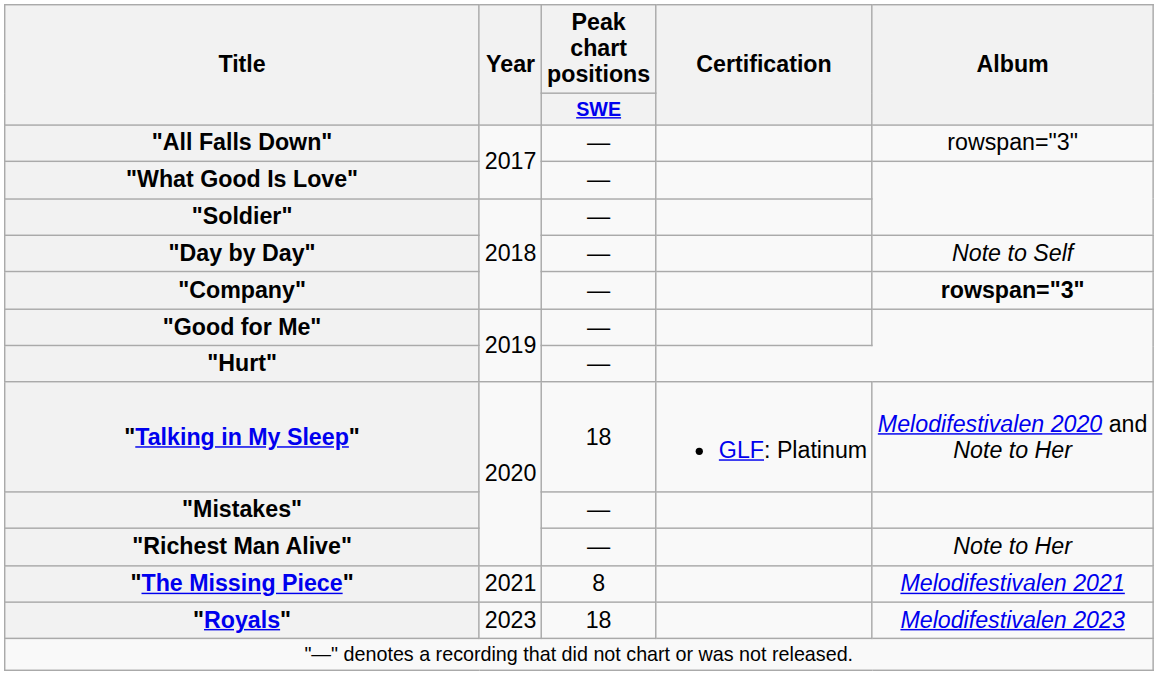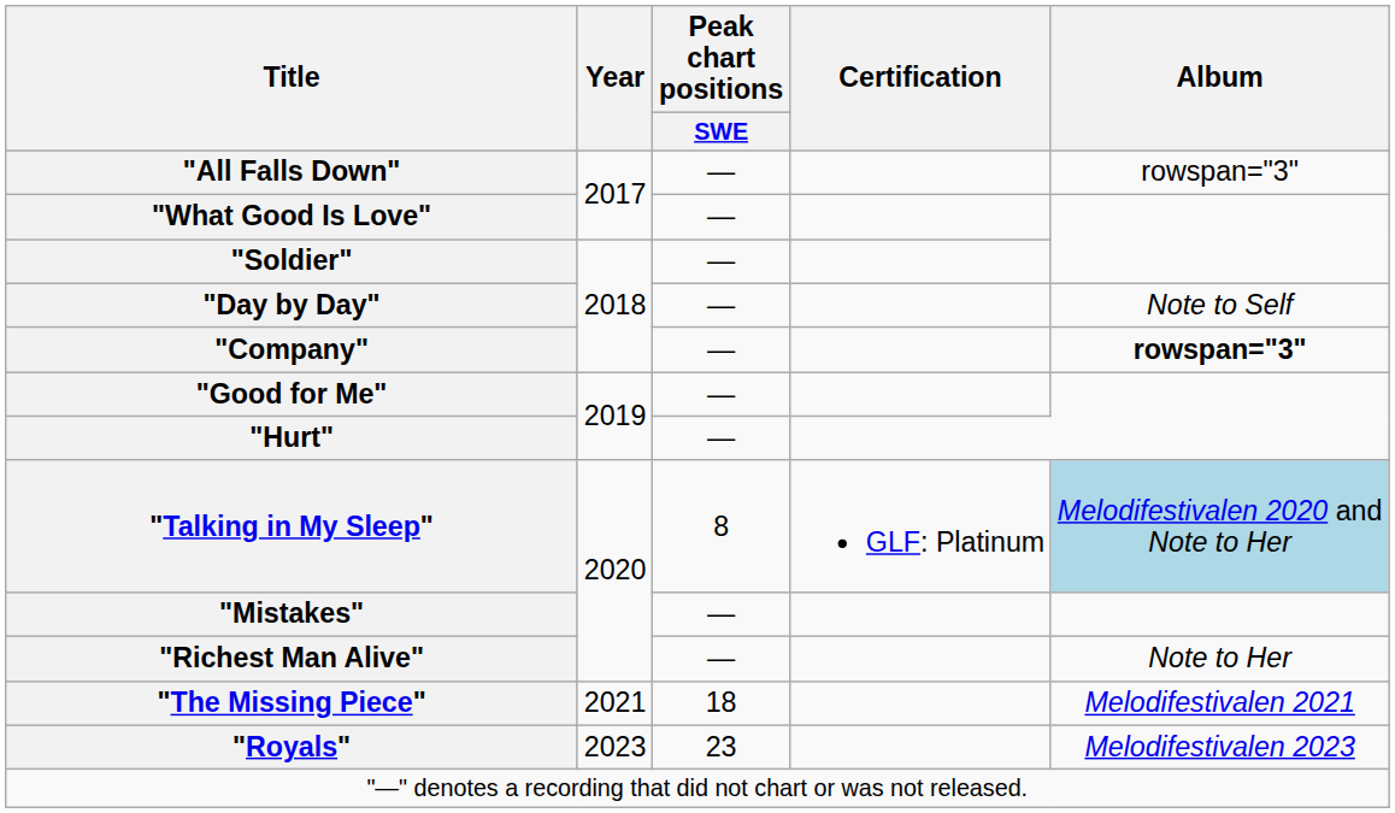"Talking in My Sleep" | Peak chart positions / SWE: 18 -> 8
"Talking in My Sleep" | Album: no background -> lightblue background
"The Missing Piece" | Peak chart positions / SWE: 8 -> 18
"Royals" | Peak chart positions / SWE: 18 -> 23
